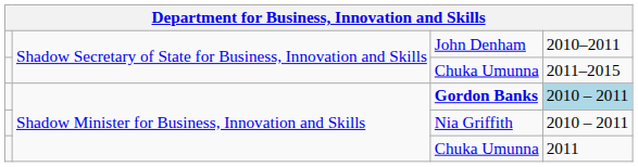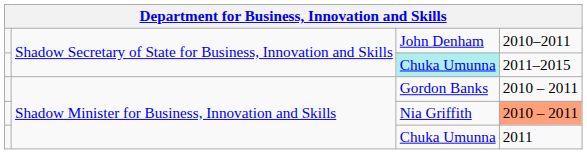Chuka Umunna / 2011–2015 | column 3: no background -> paleturquoise background
Gordon Banks | column 3: bold -> normal
Gordon Banks | column 4: lightblue background -> no background
Nia Griffith | column 4: no background -> lightsalmon background
